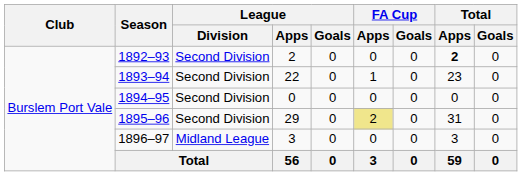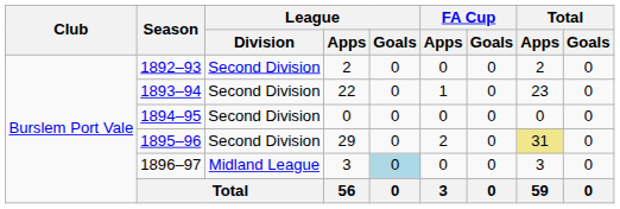1892–93 | Total / Apps: bold -> normal
1895–96 | FA Cup / Apps: khaki background -> no background
1895–96 | Total / Apps: no background -> khaki background
1896–97 | League / Goals: no background -> lightblue background
